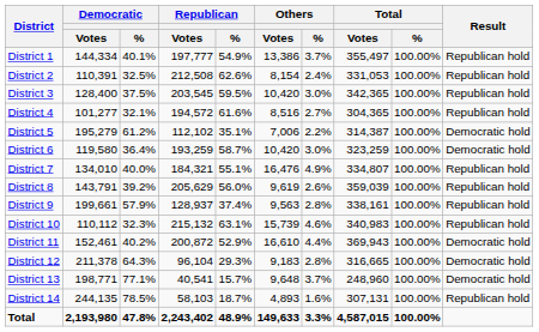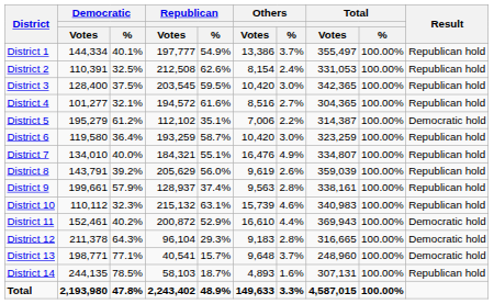District 6 | Result: Democratic hold -> Republican hold
